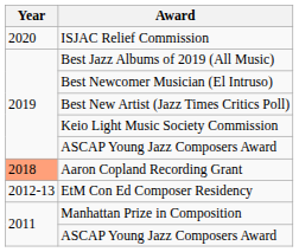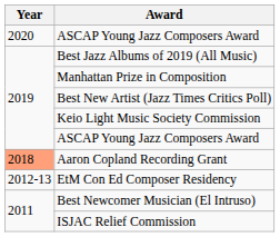row 2 | Award: ISJAC Relief Commission -> ASCAP Young Jazz Composers Award
row 4 | Award: Best Newcomer Musician (El Intruso) -> Manhattan Prize in Composition
row 10 | Award: Manhattan Prize in Composition -> Best Newcomer Musician (El Intruso)
row 11 | Award: ASCAP Young Jazz Composers Award -> ISJAC Relief Commission
